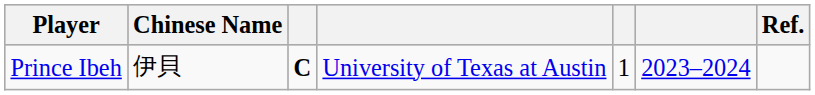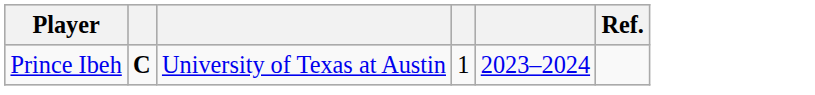- column: Chinese Name | 伊貝
